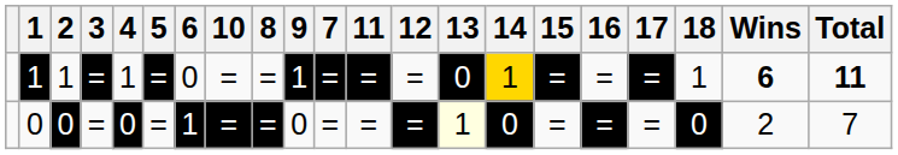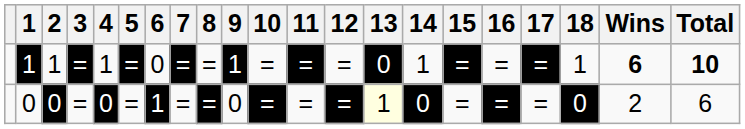columns swapped: 7 <-> 10
row 2 | 14: gold background -> no background
row 2 | Total: 11 -> 10
row 3 | Total: 7 -> 6
